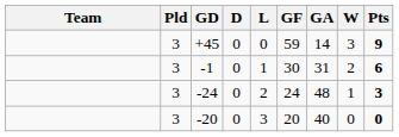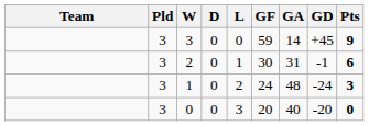columns swapped: W <-> GD
